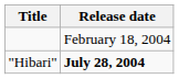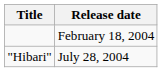"Hibari" | Release date: bold -> normal
